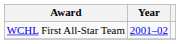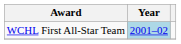row 2 | Year: no background -> lightblue background
